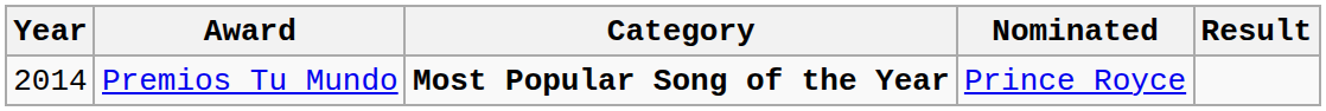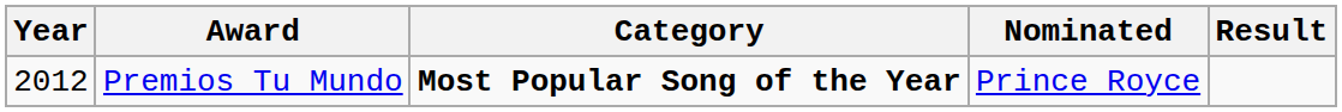Premios Tu Mundo | Year: 2014 -> 2012
